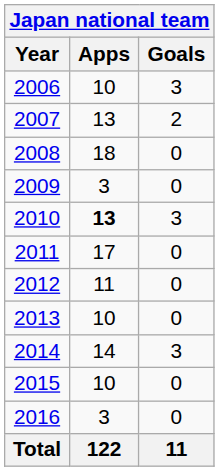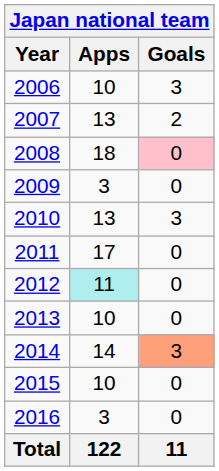2008 | Goals: no background -> pink background
2010 | Apps: bold -> normal
2012 | Apps: no background -> paleturquoise background
2014 | Goals: no background -> lightsalmon background
